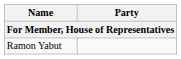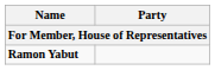Ramon Yabut | Name: normal -> bold
